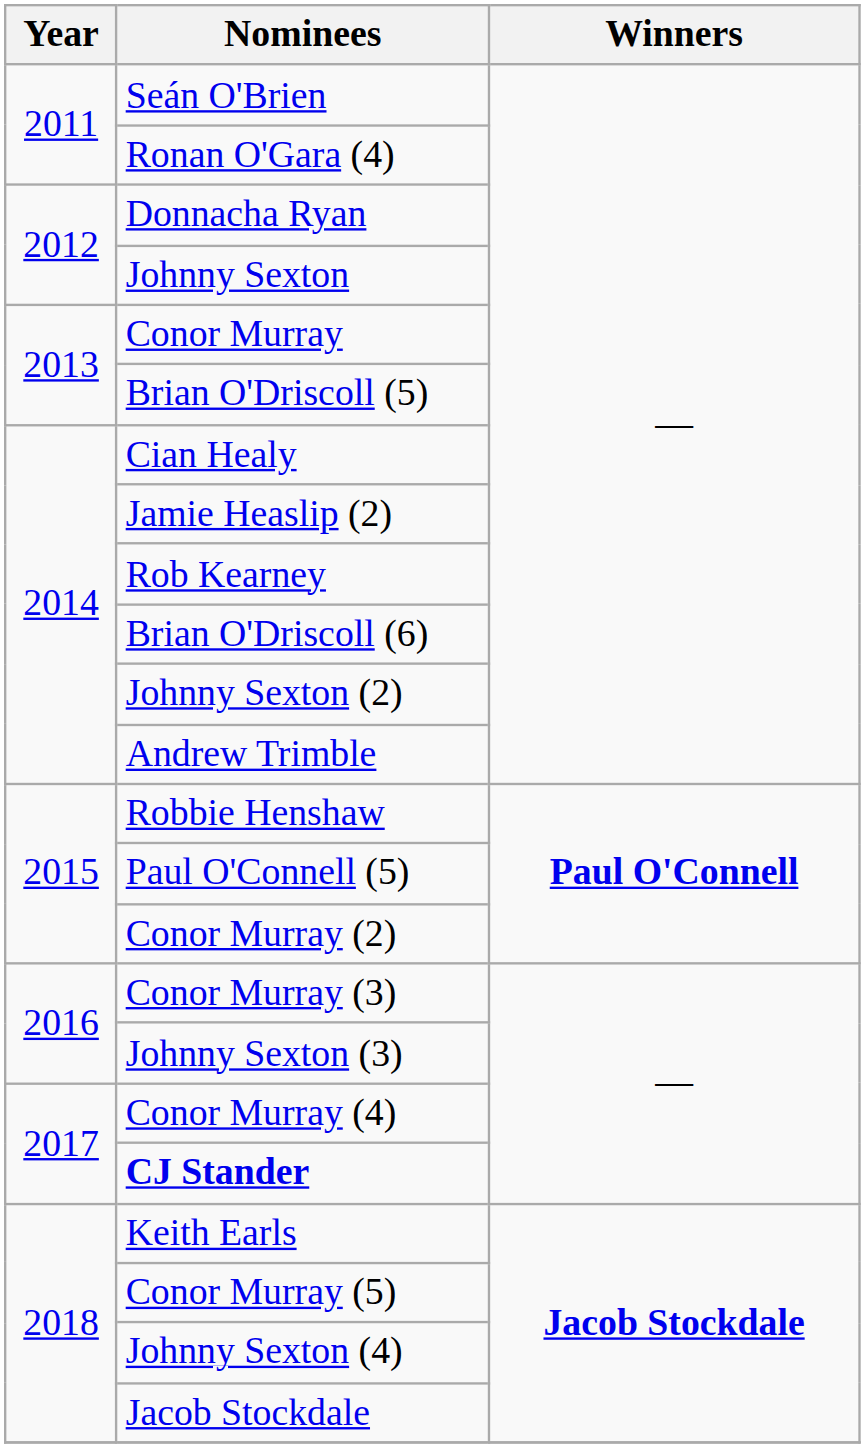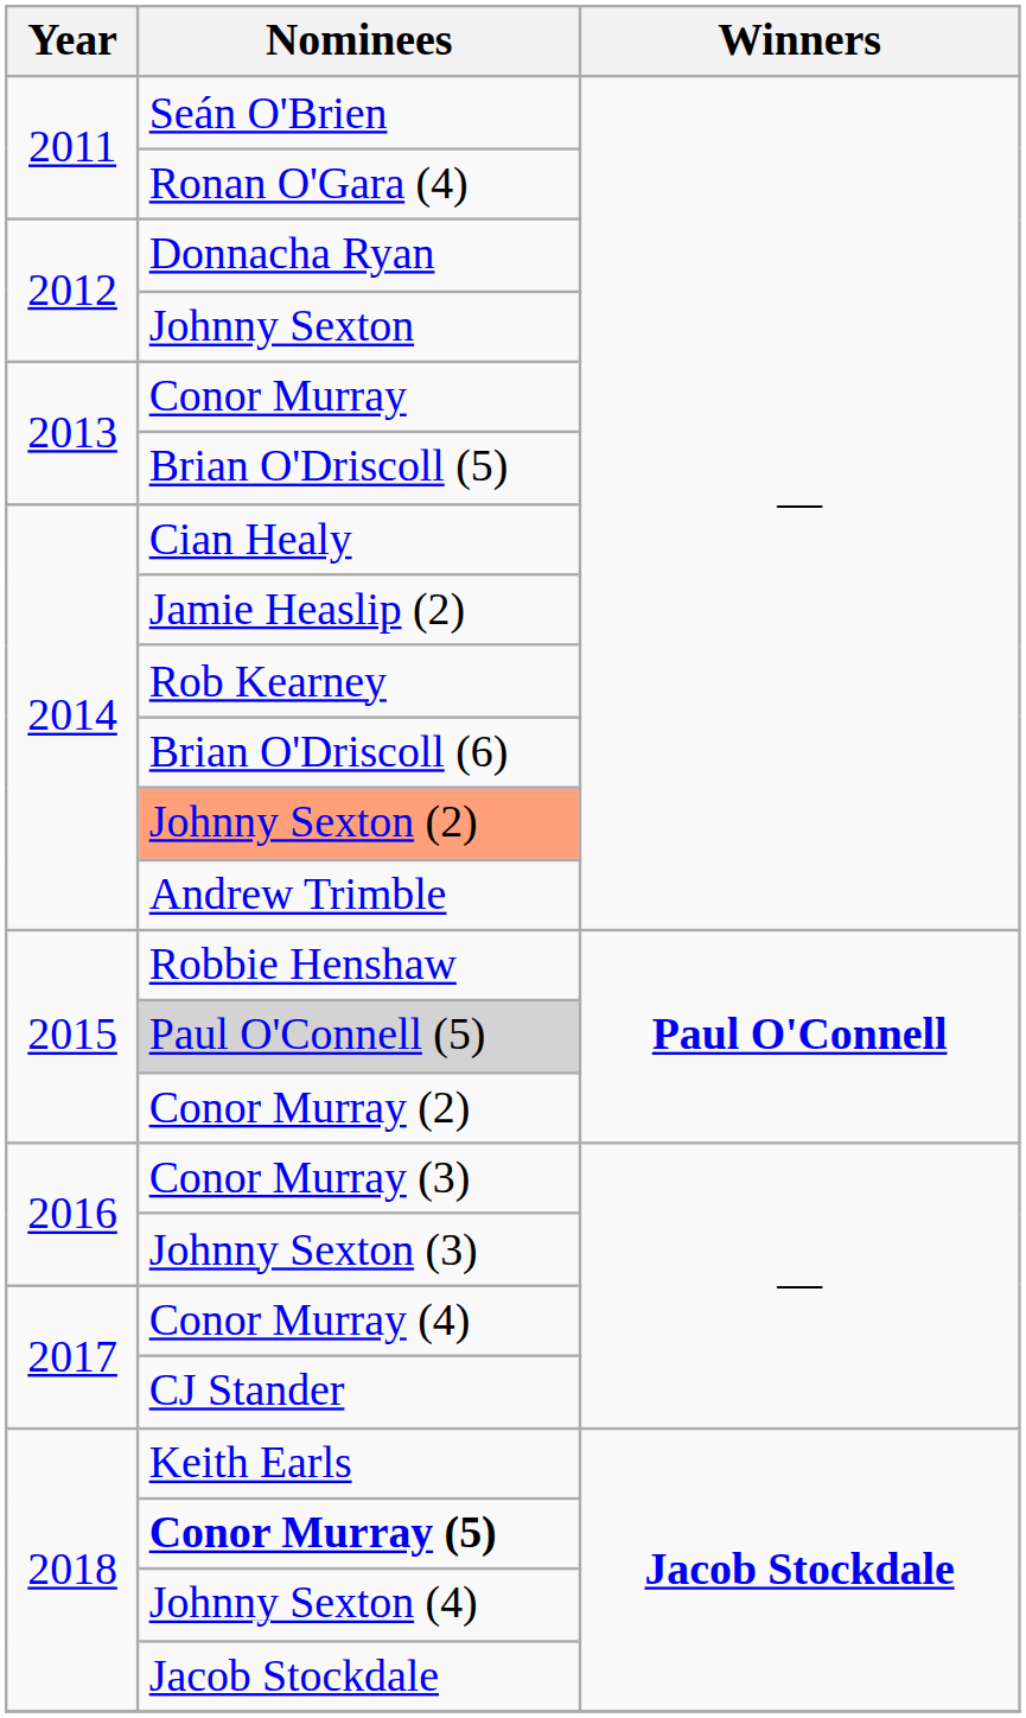Johnny Sexton (2) | Nominees: no background -> lightsalmon background
Paul O'Connell (5) | Nominees: no background -> lightgrey background
CJ Stander | Nominees: bold -> normal
Conor Murray (5) | Nominees: normal -> bold
